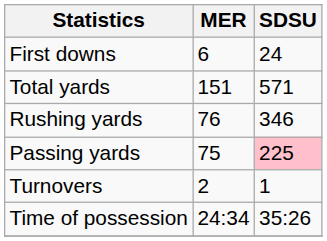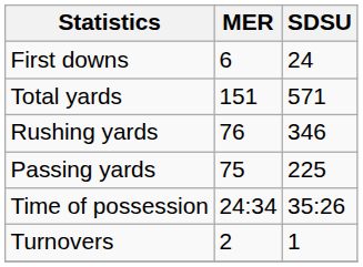Passing yards | SDSU: pink background -> no background
rows swapped: Turnovers <-> Time of possession
